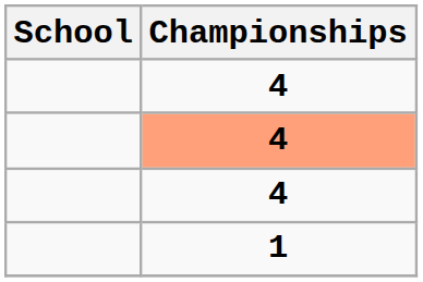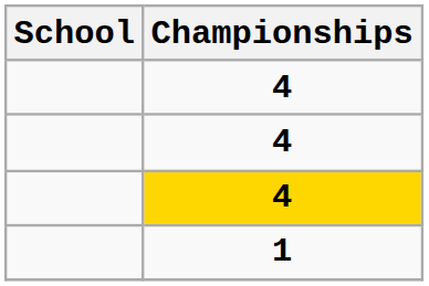row 3 | Championships: lightsalmon background -> no background
row 4 | Championships: no background -> gold background
